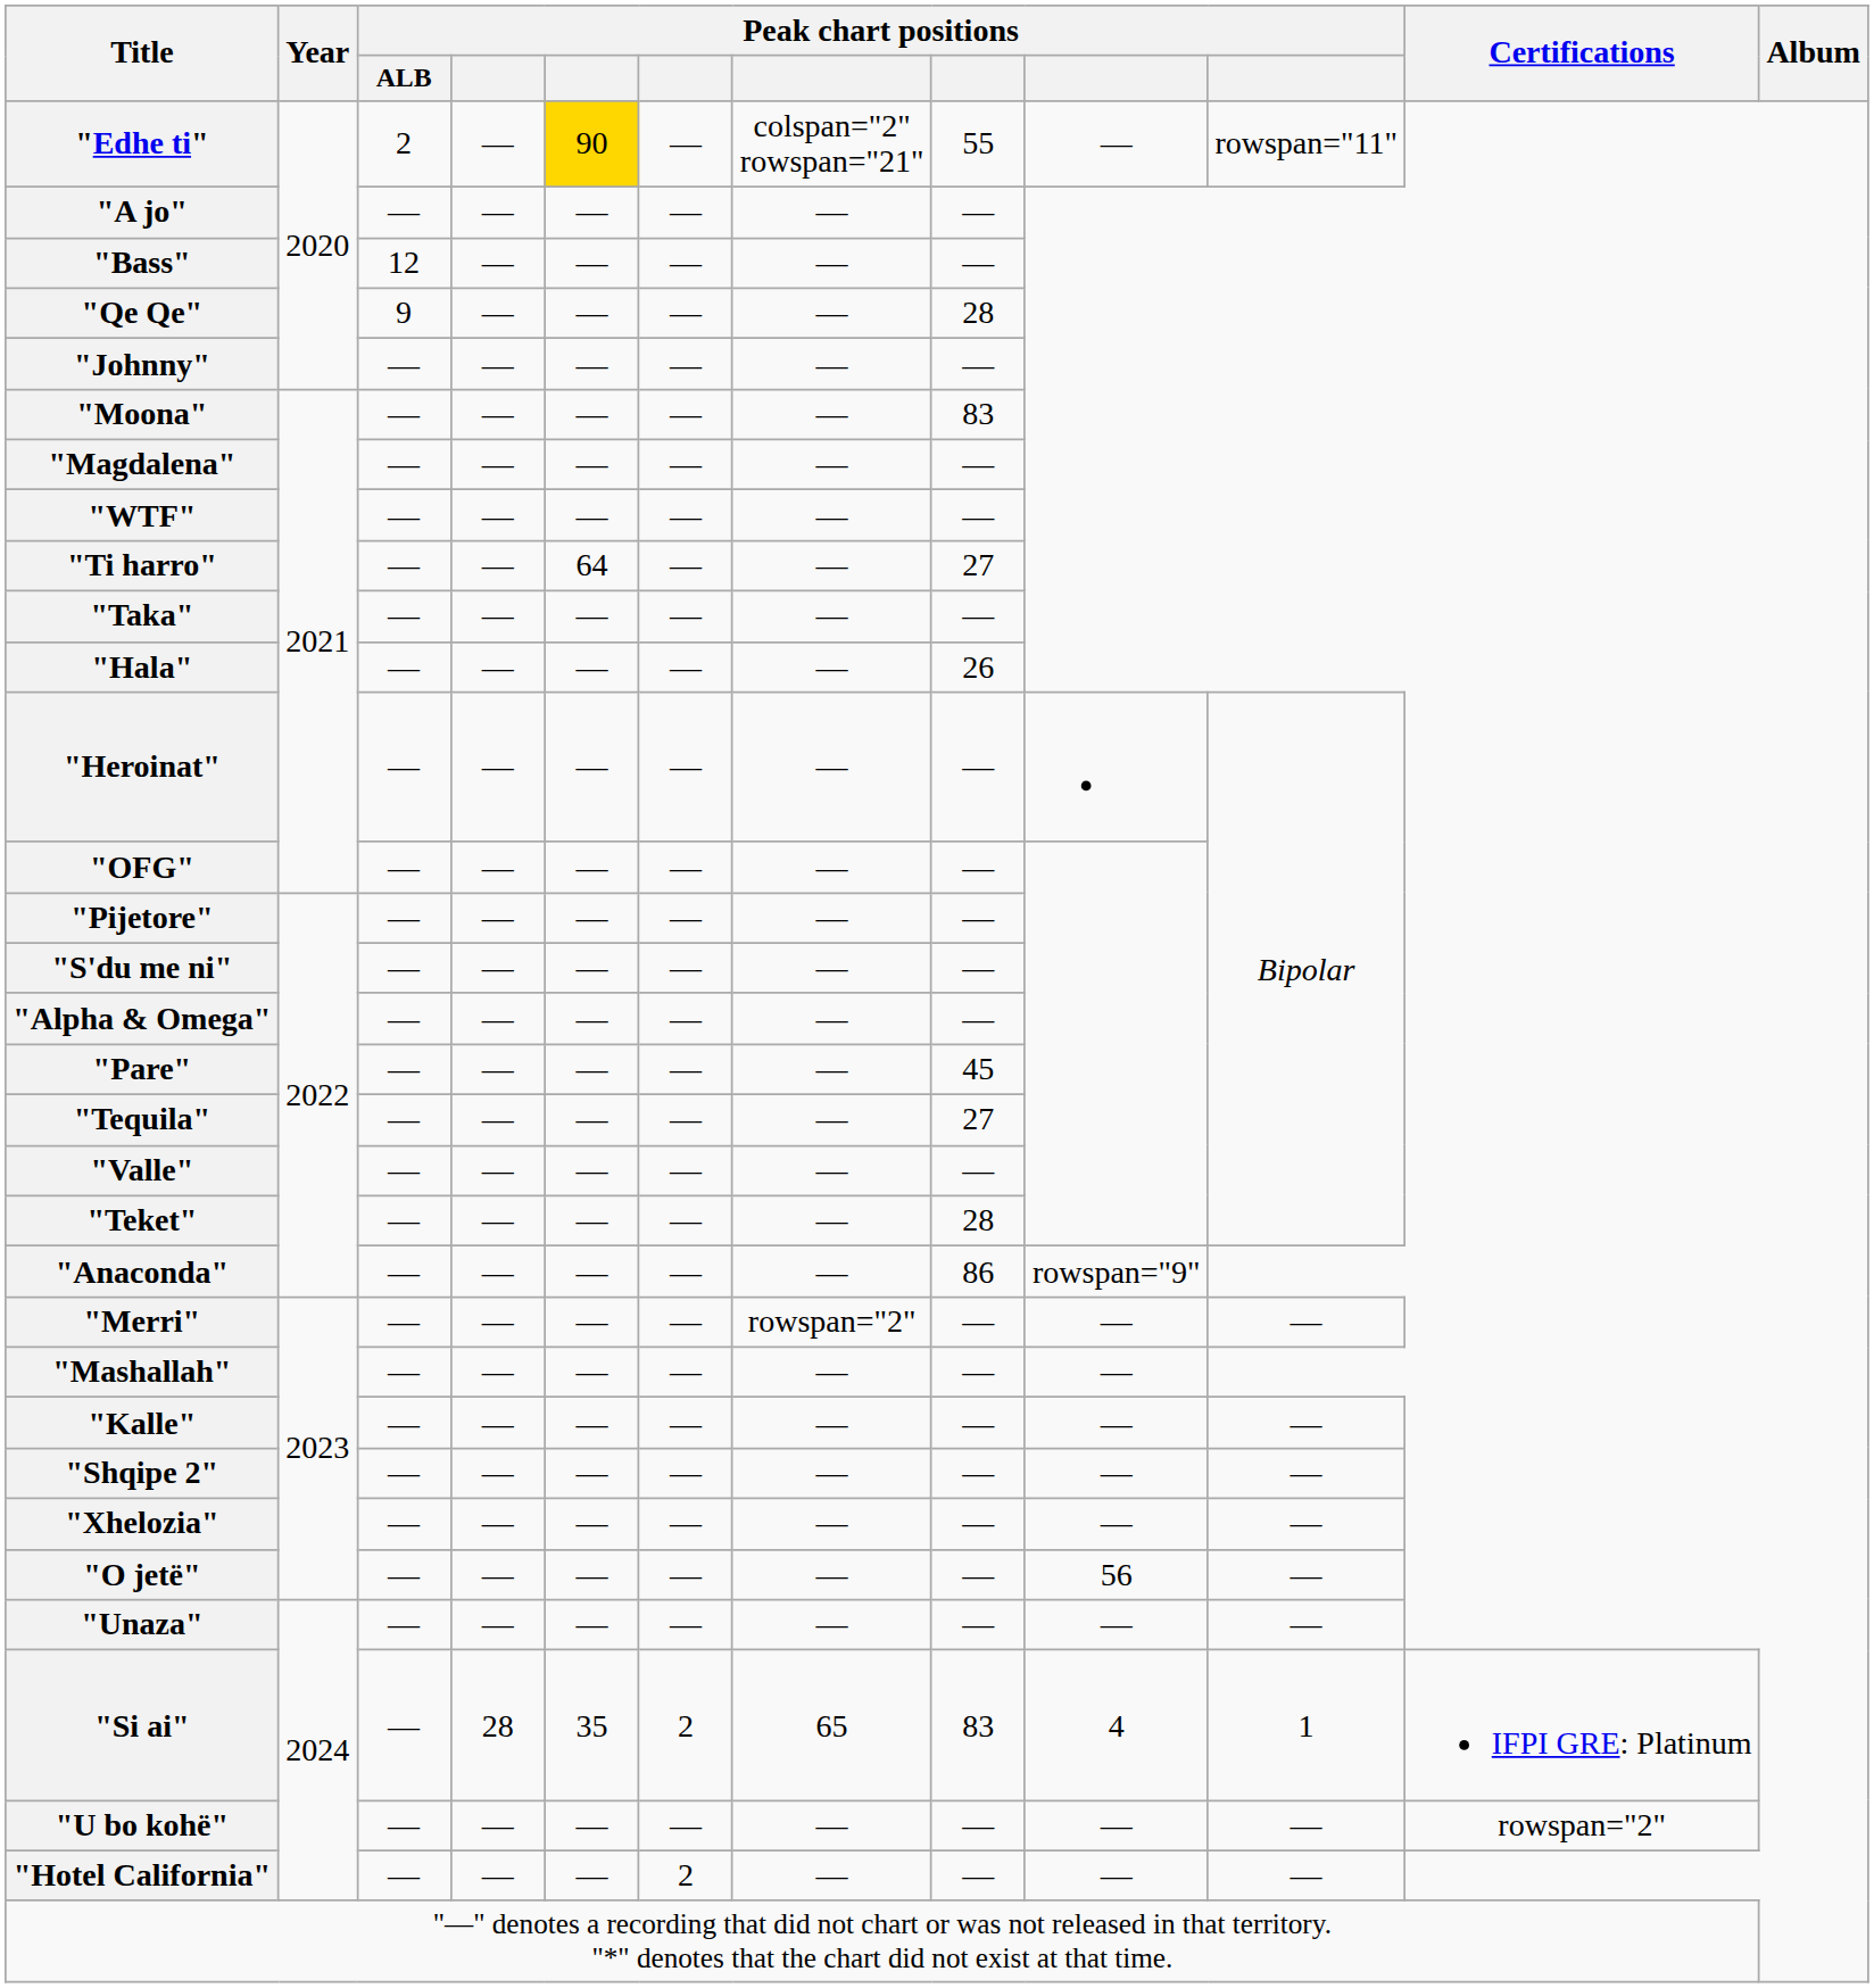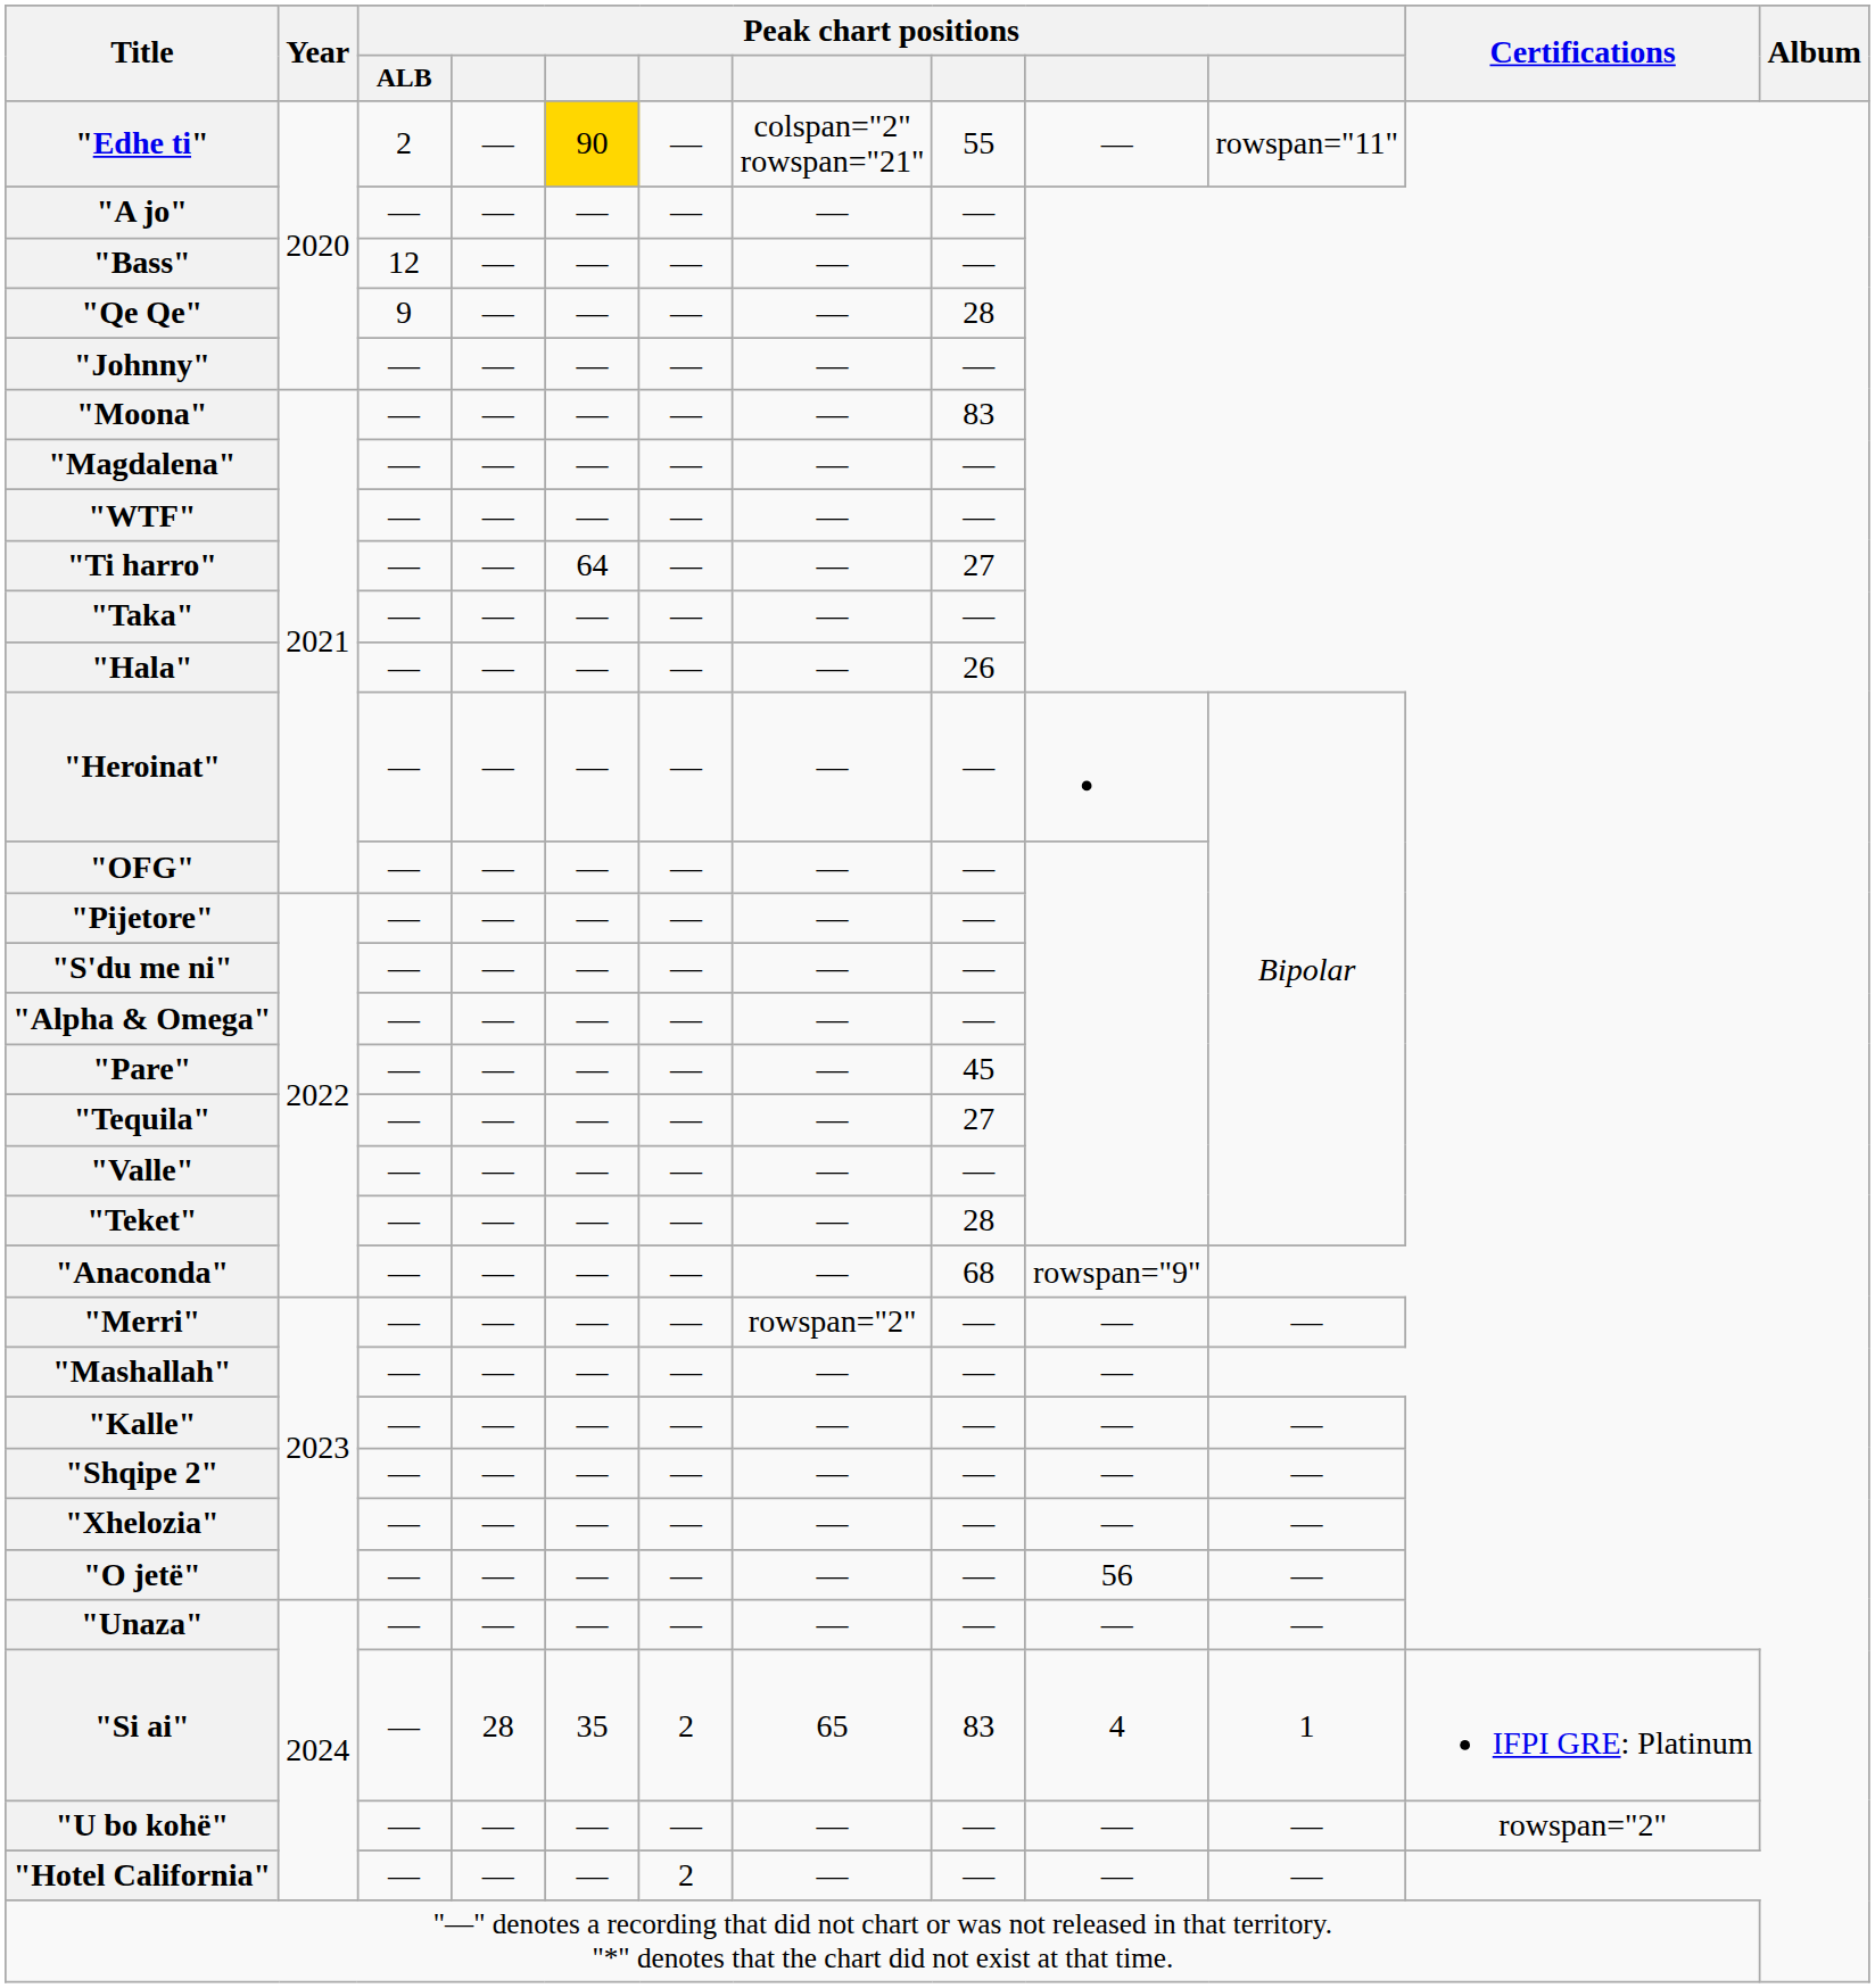"Anaconda" | column 8: 86 -> 68
